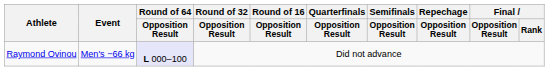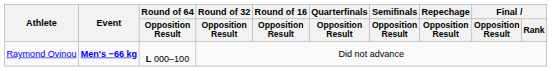Raymond Ovinou | Event: normal -> bold
Raymond Ovinou | Round of 64 / Opposition Result: lavender background -> no background
